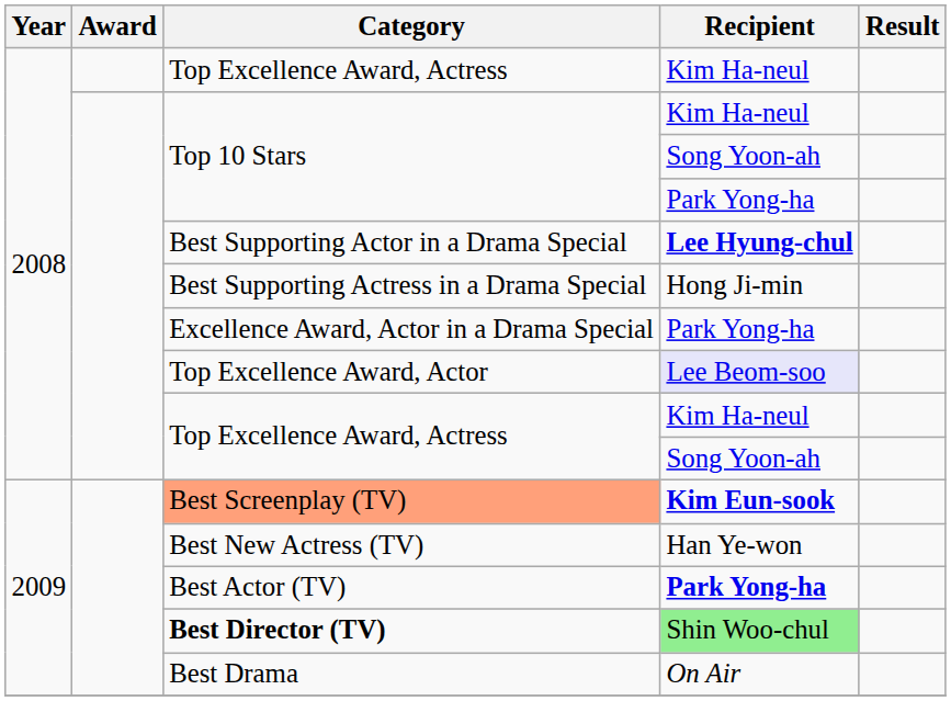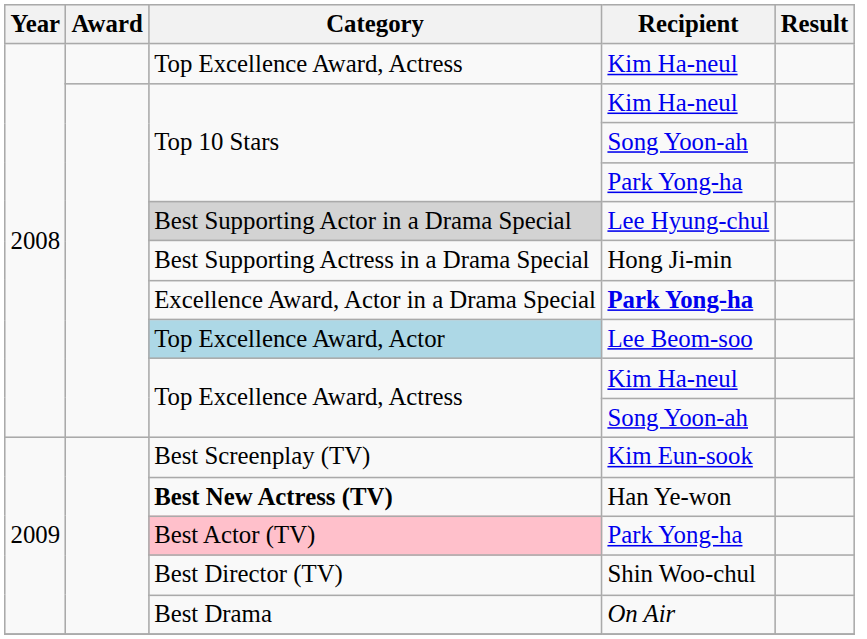Best Supporting Actor in a Drama Special | Category: no background -> lightgrey background
Best Supporting Actor in a Drama Special | Recipient: bold -> normal
Excellence Award, Actor in a Drama Special | Recipient: normal -> bold
Top Excellence Award, Actor | Category: no background -> lightblue background
Top Excellence Award, Actor | Recipient: lavender background -> no background
Best Screenplay (TV) | Category: lightsalmon background -> no background
Best Screenplay (TV) | Recipient: bold -> normal
Best New Actress (TV) | Category: normal -> bold
Best Actor (TV) | Category: no background -> pink background
Best Actor (TV) | Recipient: bold -> normal
Best Director (TV) | Category: bold -> normal
Best Director (TV) | Recipient: lightgreen background -> no background
